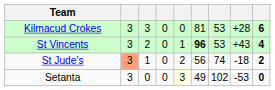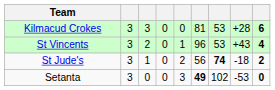St Vincents | column 6: bold -> normal
St Jude's | column 2: lightsalmon background -> no background
St Jude's | column 7: normal -> bold
Setanta | column 5: lightyellow background -> no background
Setanta | column 6: normal -> bold
